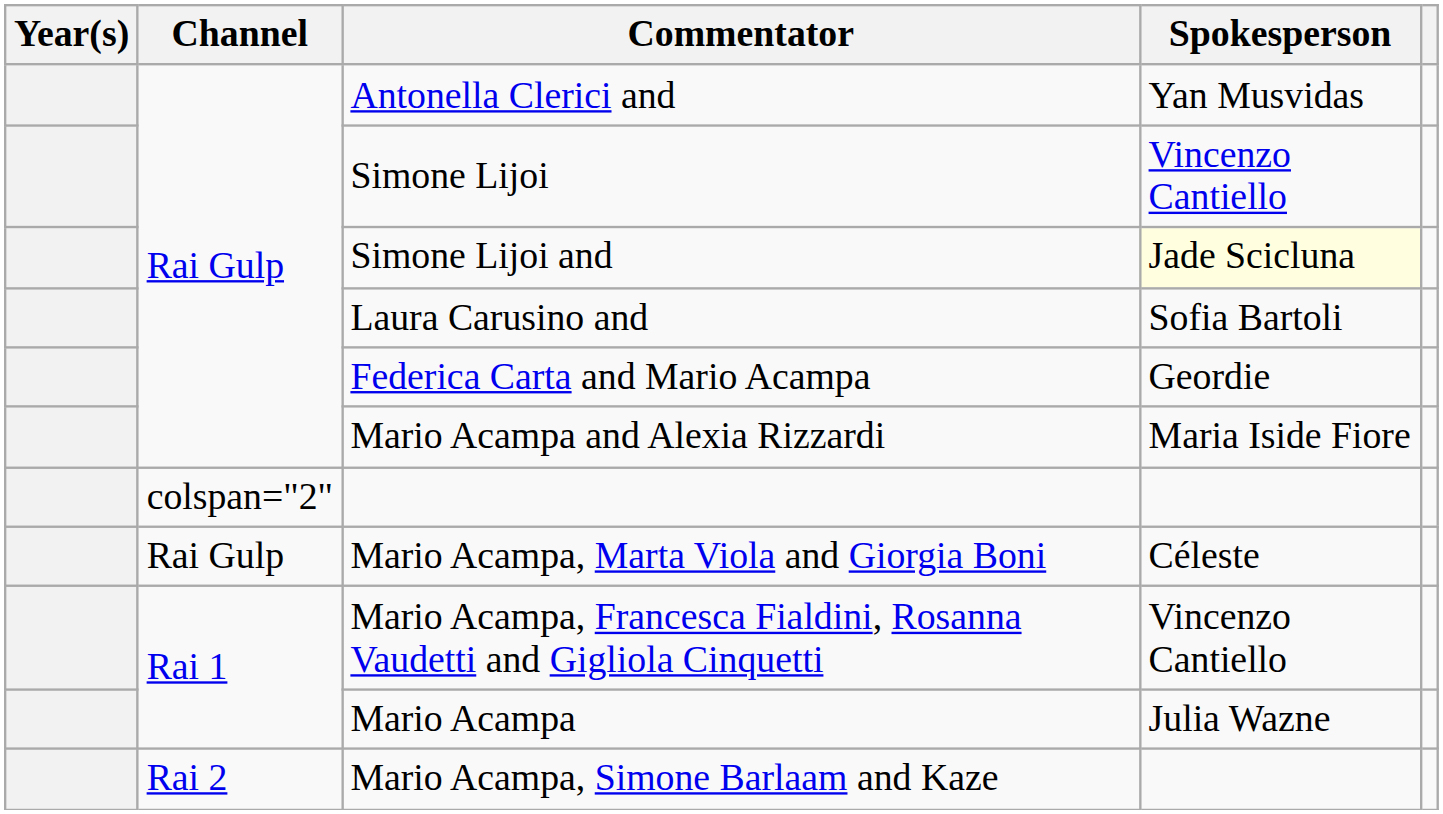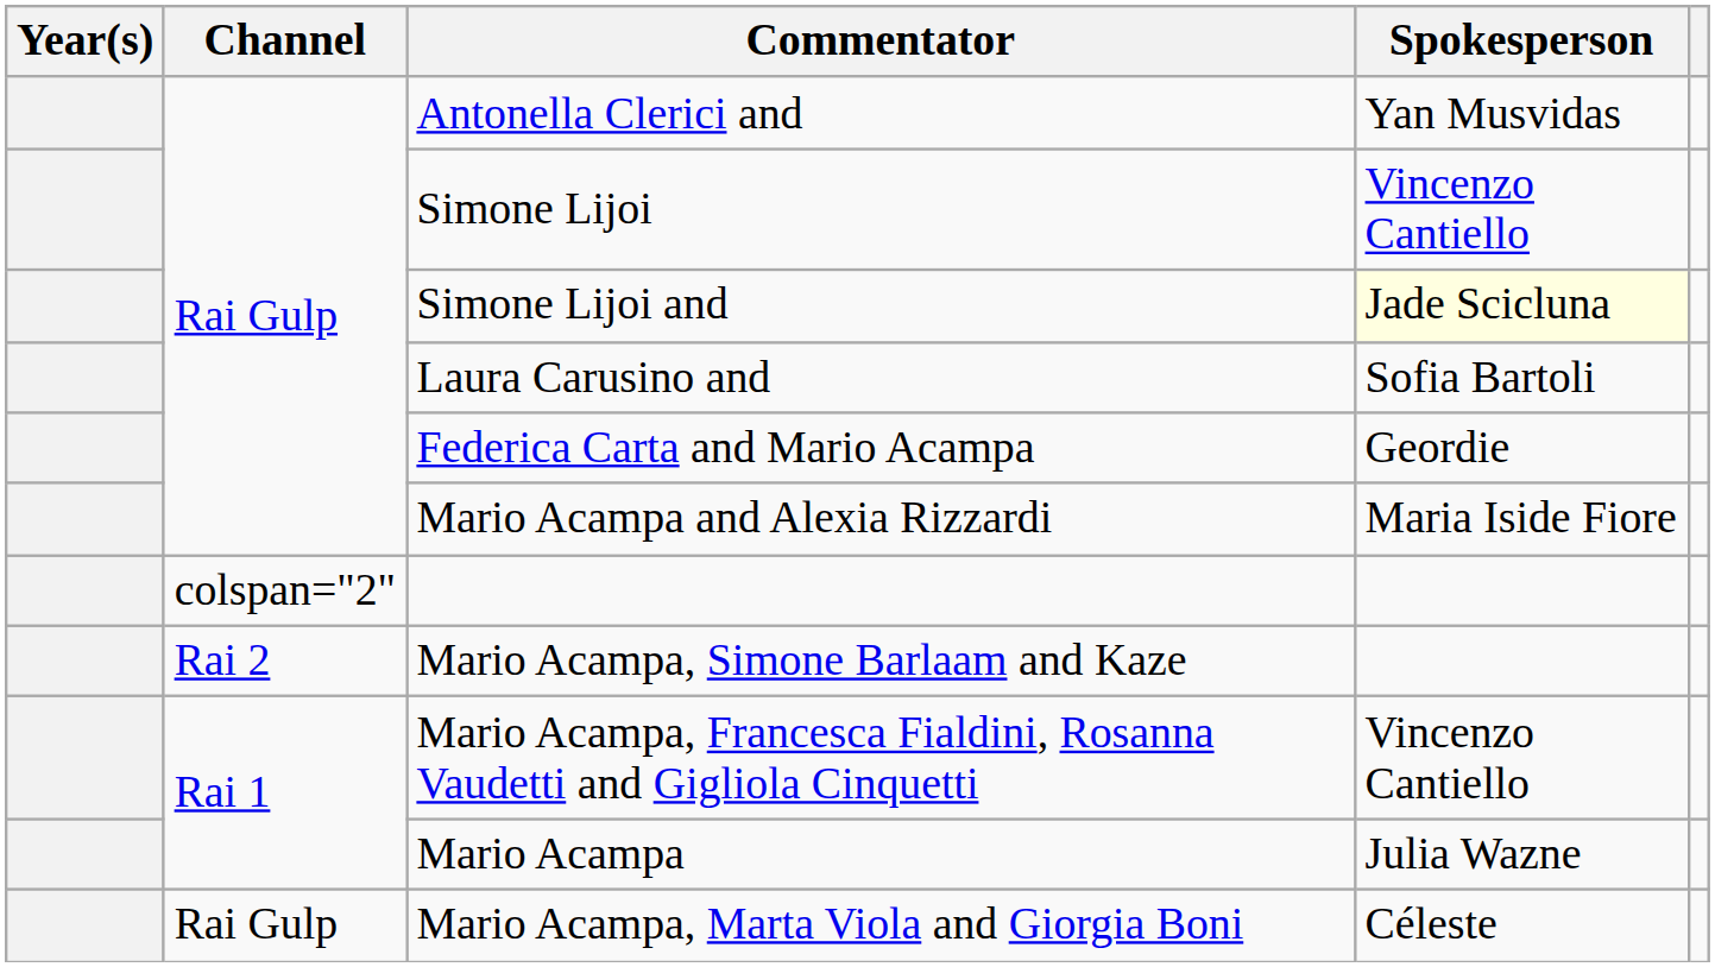rows swapped: Mario Acampa, Marta Viola and Giorgia Boni <-> Mario Acampa, Simone Barlaam and Kaze
